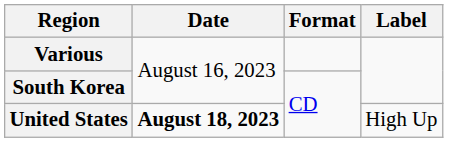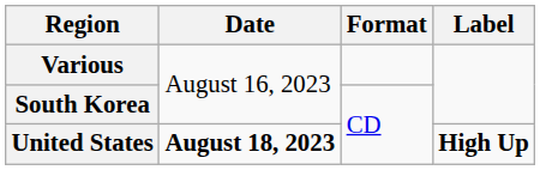United States | Label: normal -> bold
